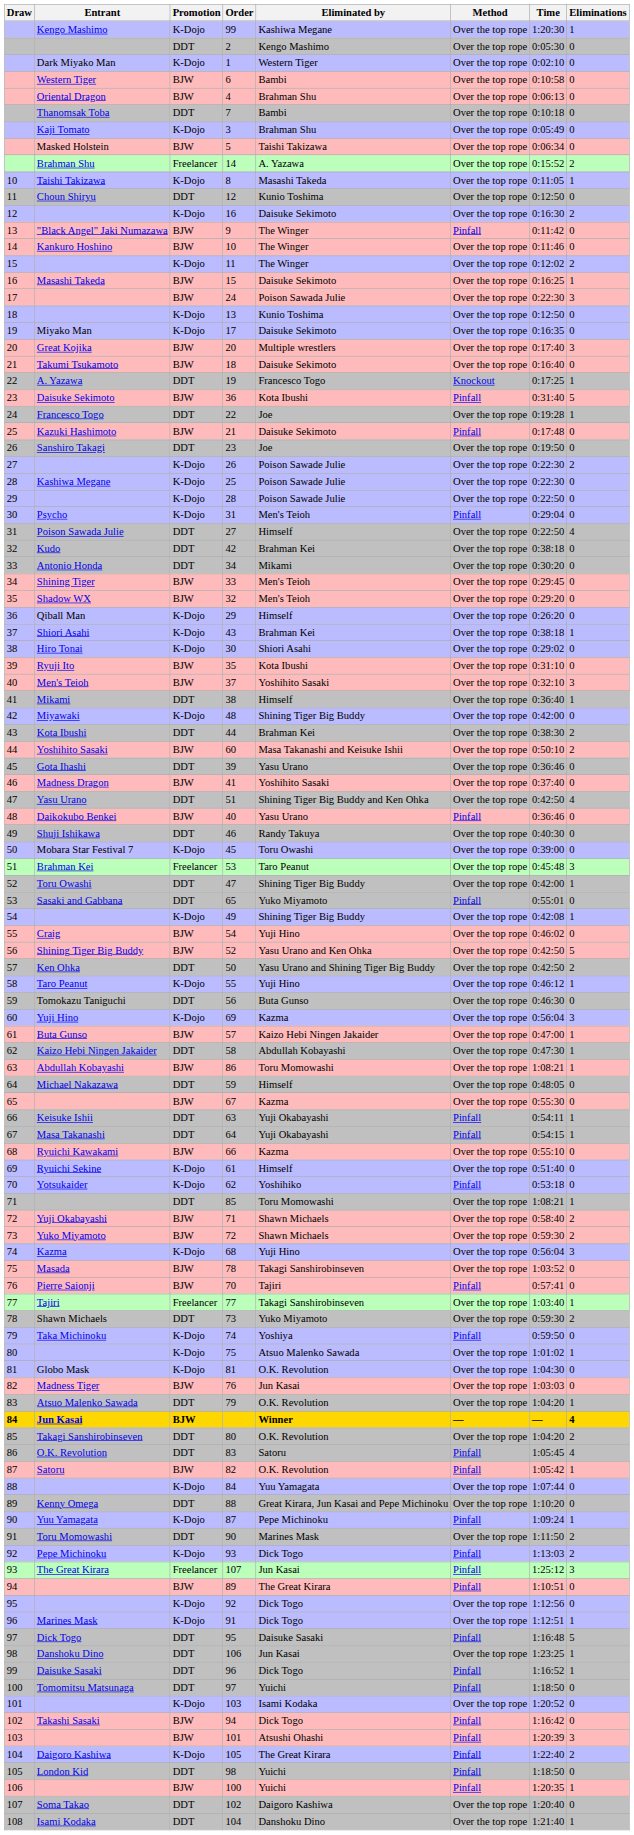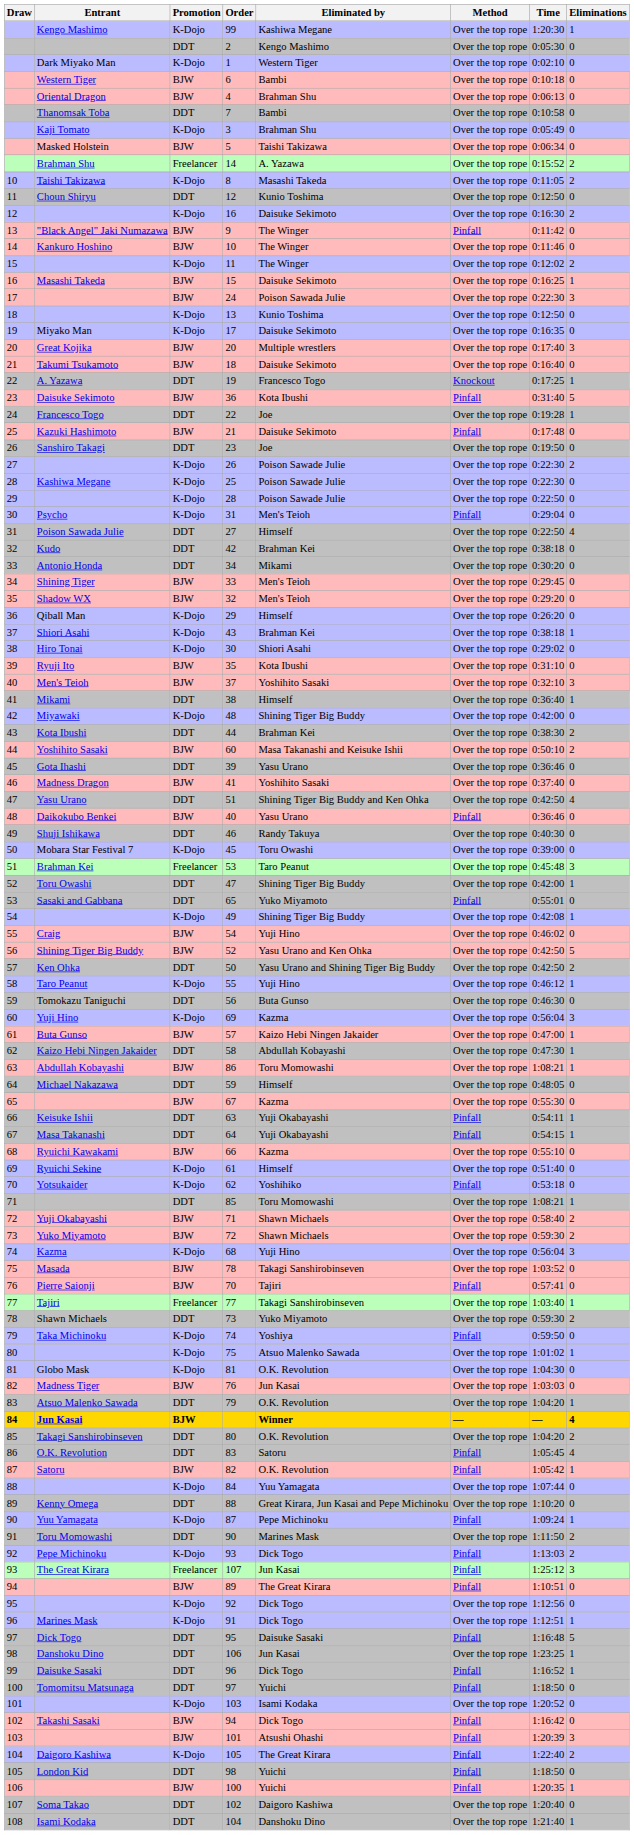6 | Time: 0:10:58 -> 0:10:18
7 | Time: 0:10:18 -> 0:10:58
8 | Eliminations: 1 -> 2
